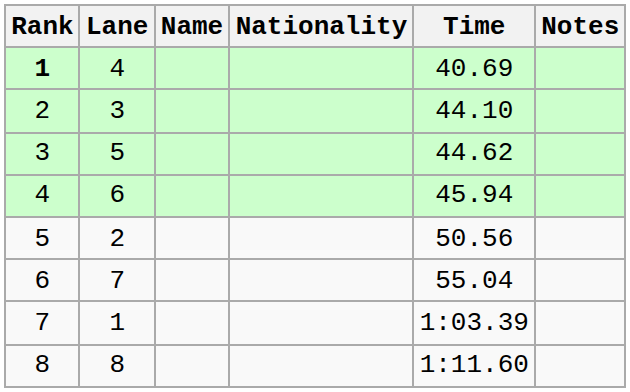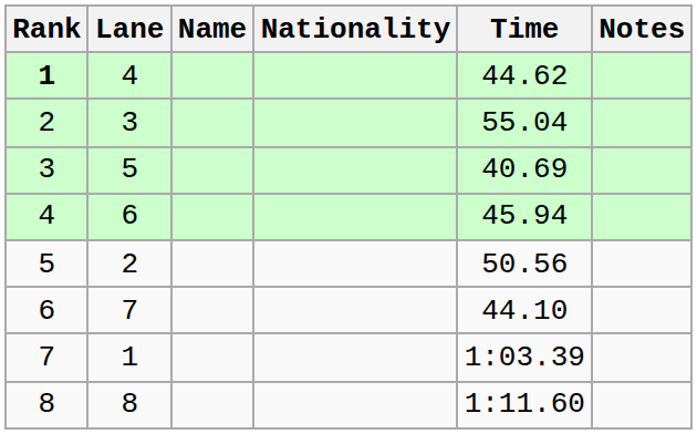row 2 | Time: 40.69 -> 44.62
row 3 | Time: 44.10 -> 55.04
row 4 | Time: 44.62 -> 40.69
row 7 | Time: 55.04 -> 44.10
